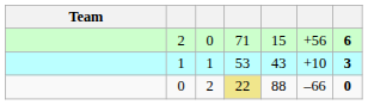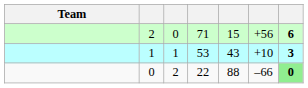row 4 | column 4: khaki background -> no background
row 4 | column 7: no background -> lightgreen background
